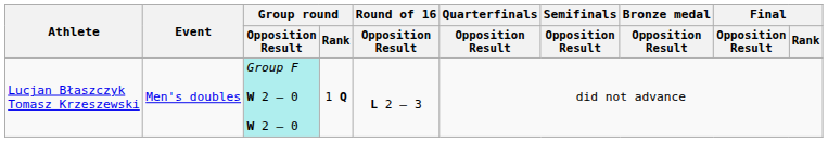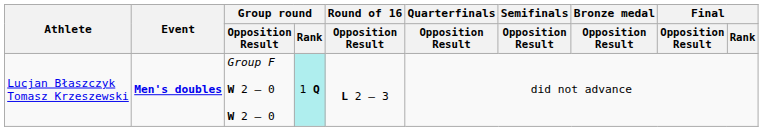Lucjan Błaszczyk Tomasz Krzeszewski | Event: normal -> bold
Lucjan Błaszczyk Tomasz Krzeszewski | Group round / Opposition Result: paleturquoise background -> no background
Lucjan Błaszczyk Tomasz Krzeszewski | Group round / Rank: no background -> paleturquoise background
